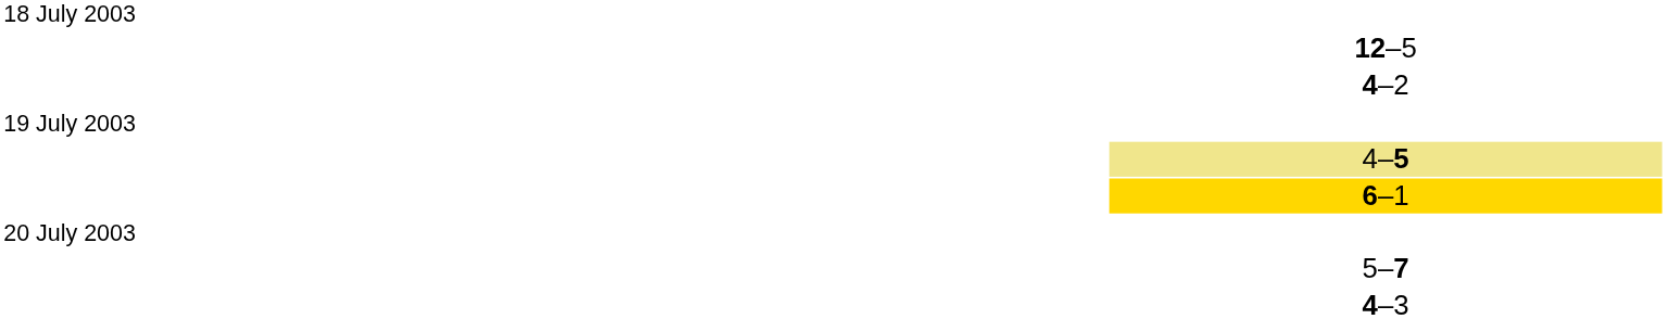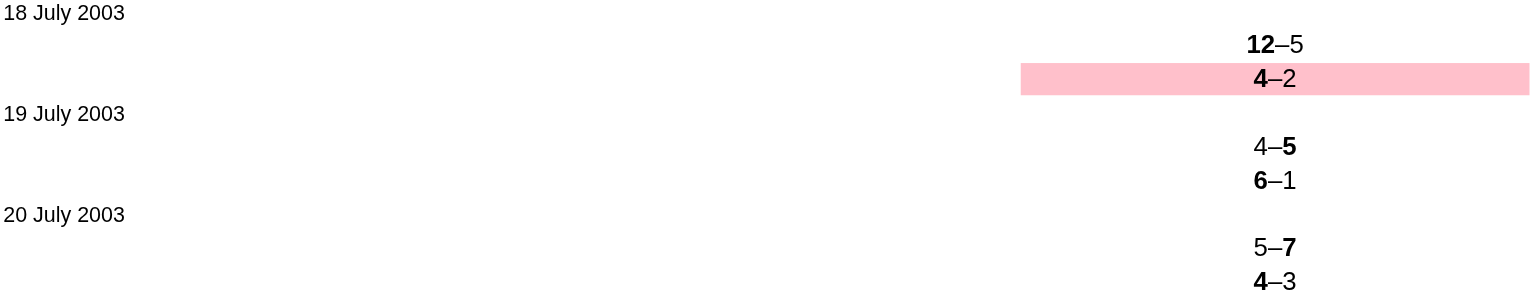4–2 | column 2: no background -> pink background
4–5 | column 2: khaki background -> no background
6–1 | column 2: gold background -> no background
